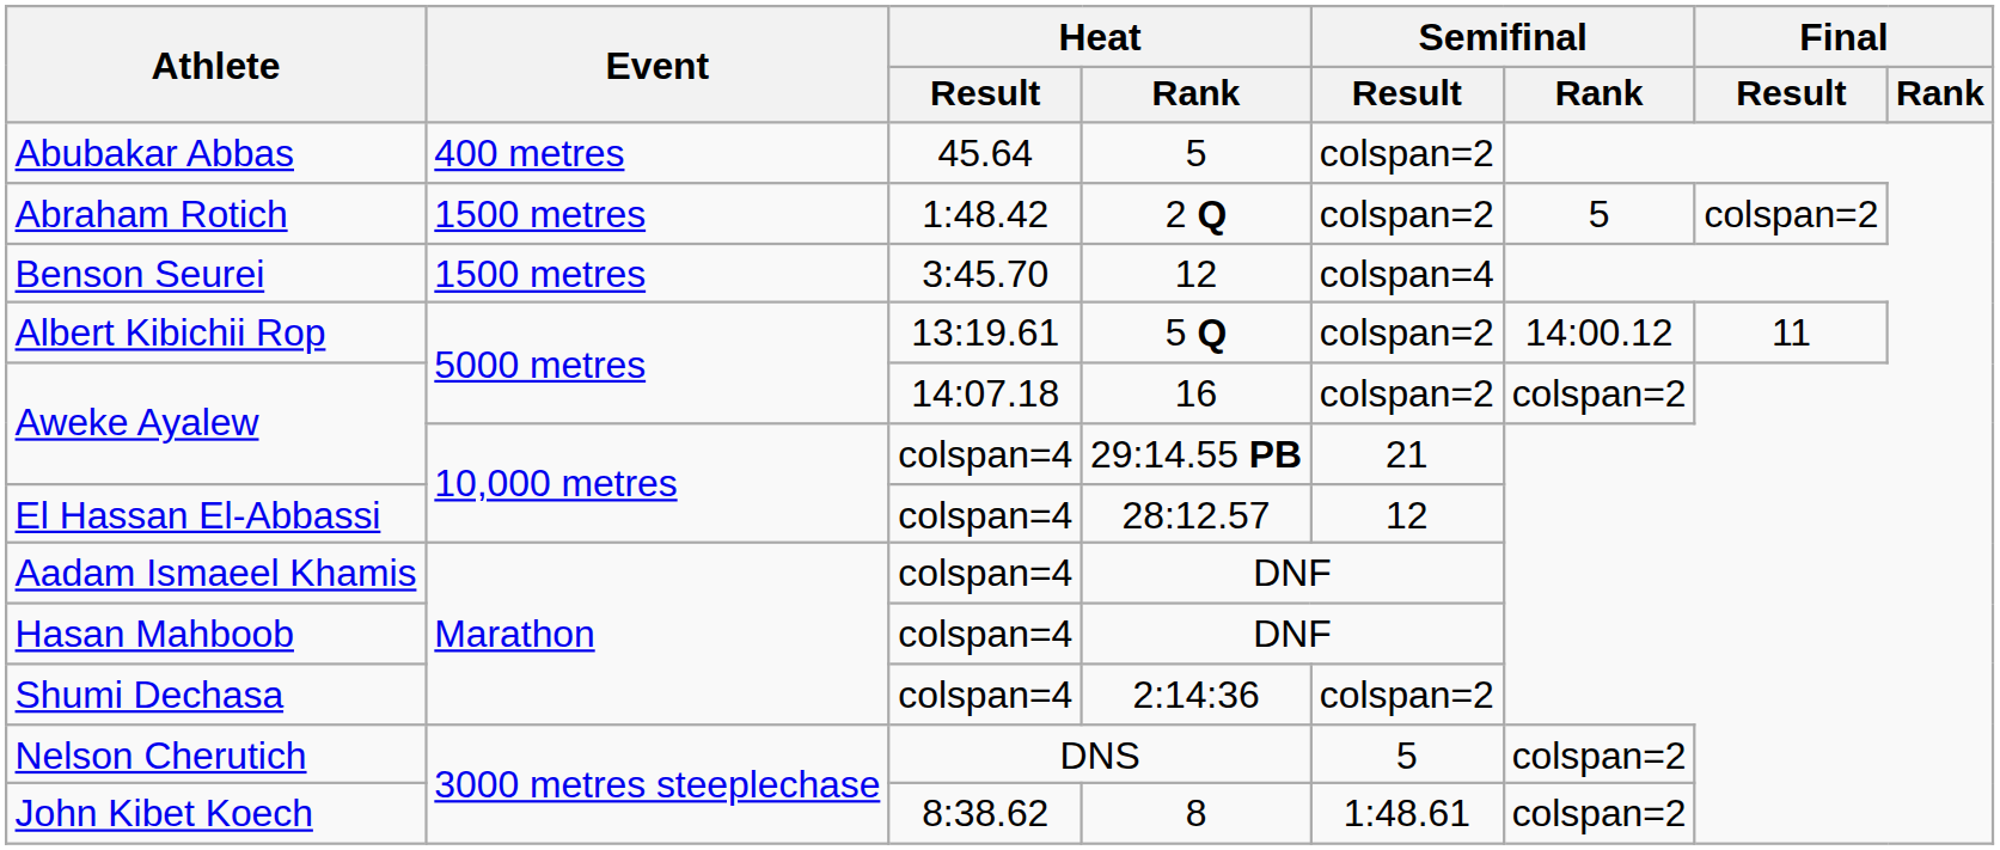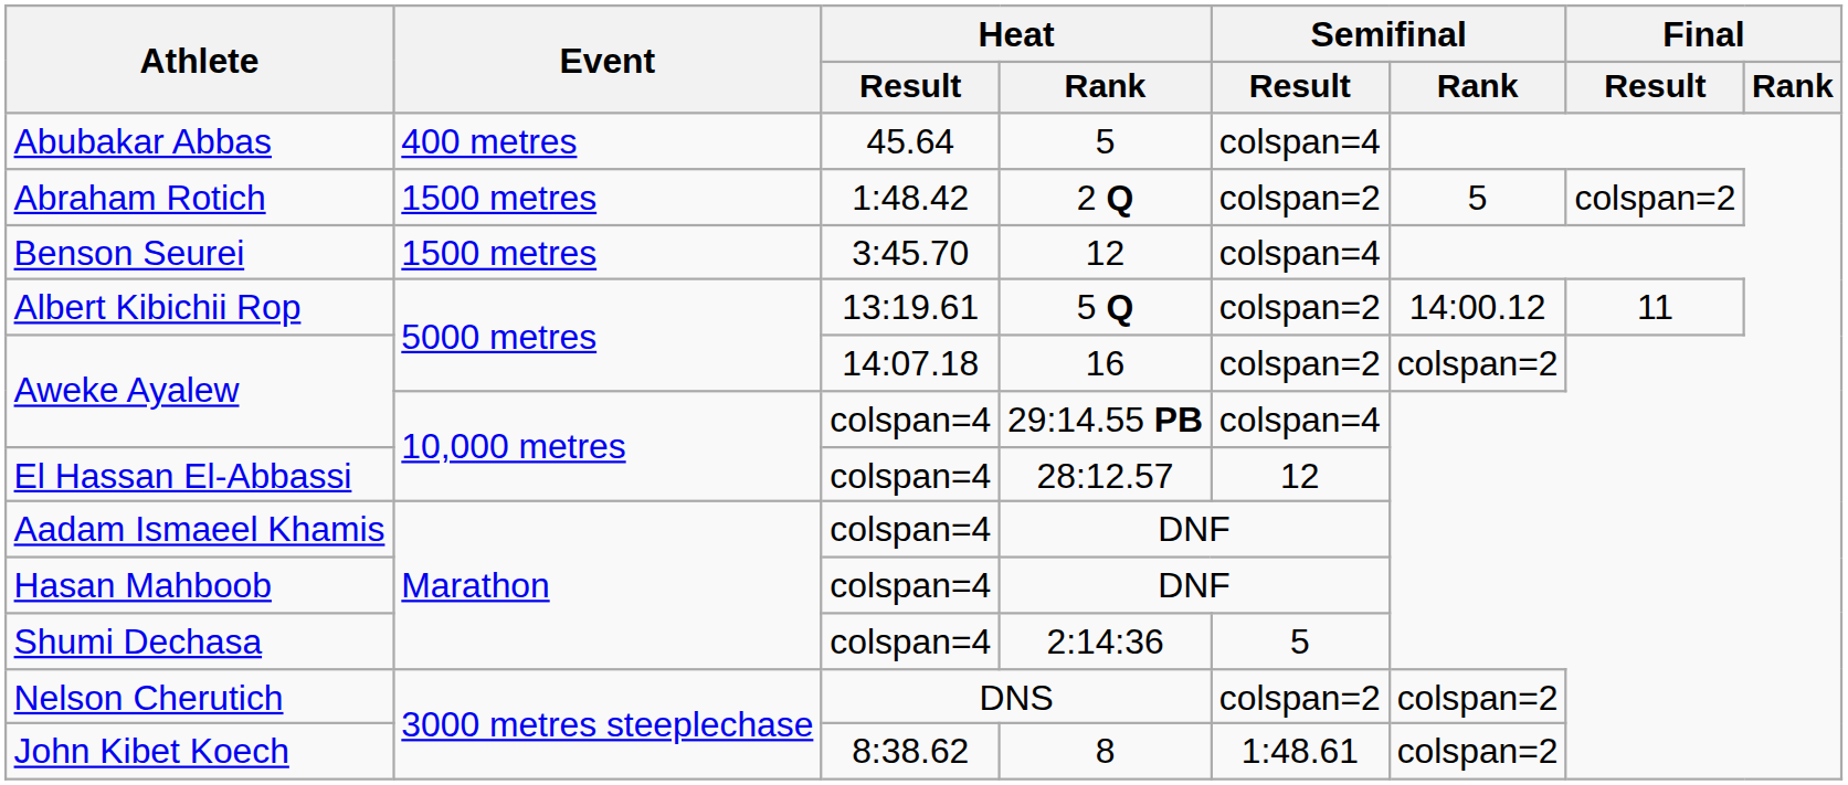Abubakar Abbas | Semifinal / Result: colspan=2 -> colspan=4
Aweke Ayalew / 29:14.55 PB | Semifinal / Result: 21 -> colspan=4
Shumi Dechasa | Semifinal / Result: colspan=2 -> 5
Nelson Cherutich | Semifinal / Result: 5 -> colspan=2
